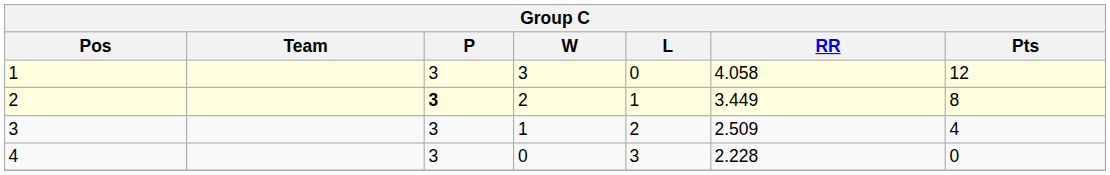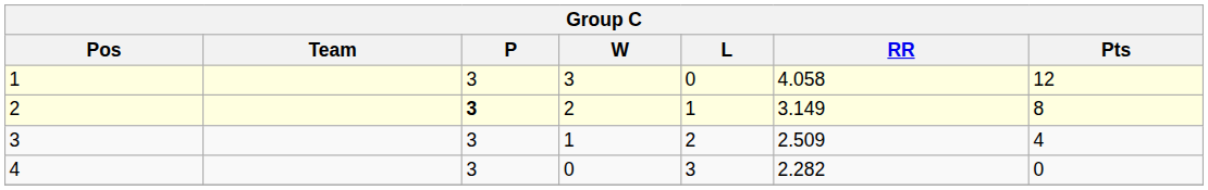row 4 | RR: 3.449 -> 3.149
row 6 | RR: 2.228 -> 2.282
